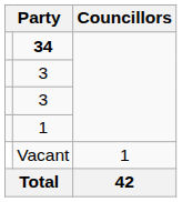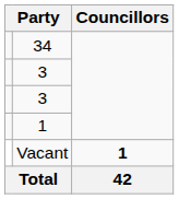34 | column 2: bold -> normal
Vacant | Councillors: normal -> bold
